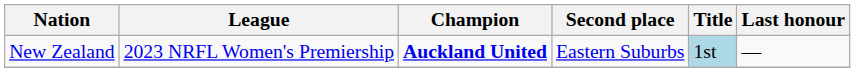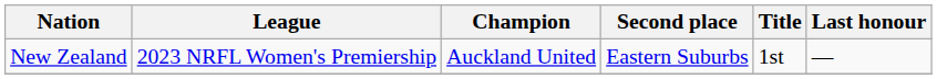New Zealand | Champion: bold -> normal
New Zealand | Title: lightblue background -> no background
